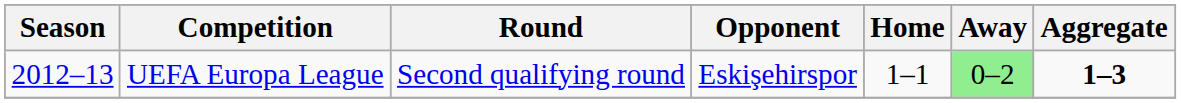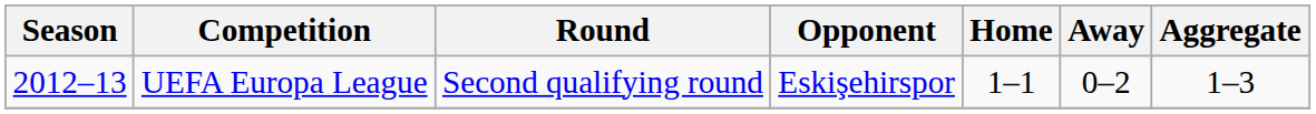UEFA Europa League | Away: lightgreen background -> no background
UEFA Europa League | Aggregate: bold -> normal
